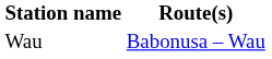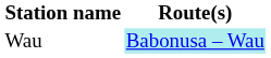Wau | Route(s): no background -> paleturquoise background
